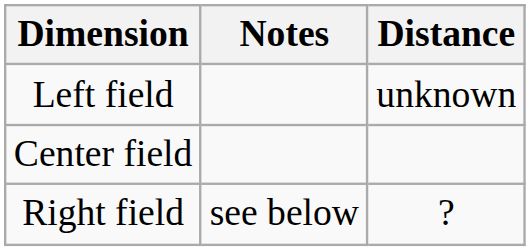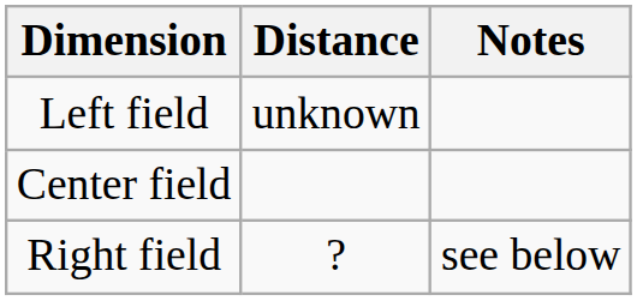columns swapped: Distance <-> Notes
